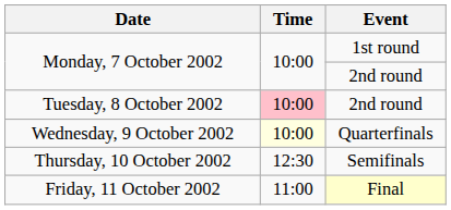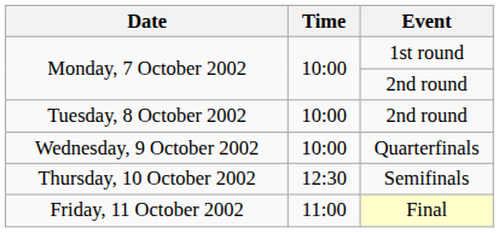Tuesday, 8 October 2002 | Time: pink background -> no background
Wednesday, 9 October 2002 | Time: lightyellow background -> no background
